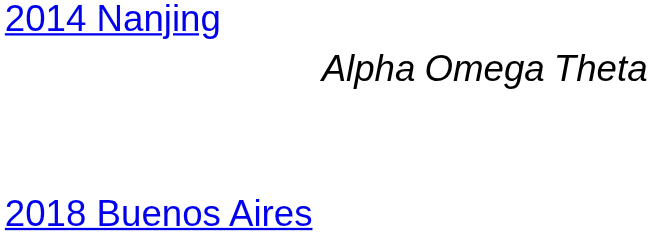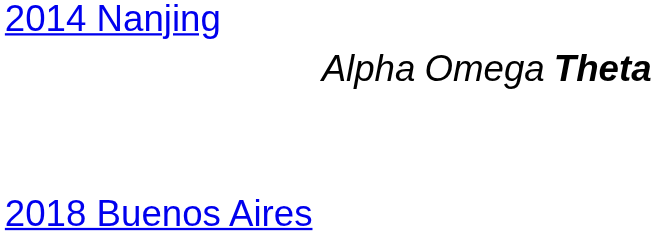2018 Buenos Aires | column 4: normal -> bold
